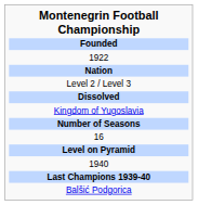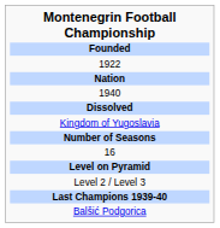row 5 | column 1: Level 2 / Level 3 -> 1940
row 11 | column 1: 1940 -> Level 2 / Level 3
